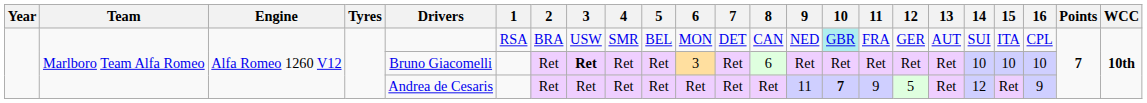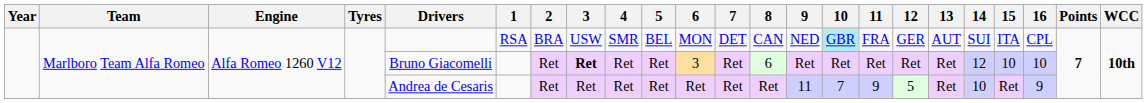row 3 | 14: 10 -> 12
row 4 | 10: bold -> normal
row 4 | 14: 12 -> 10
